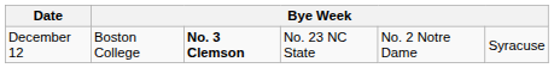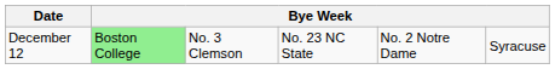December 12 | column 2: no background -> lightgreen background
December 12 | column 3: bold -> normal
